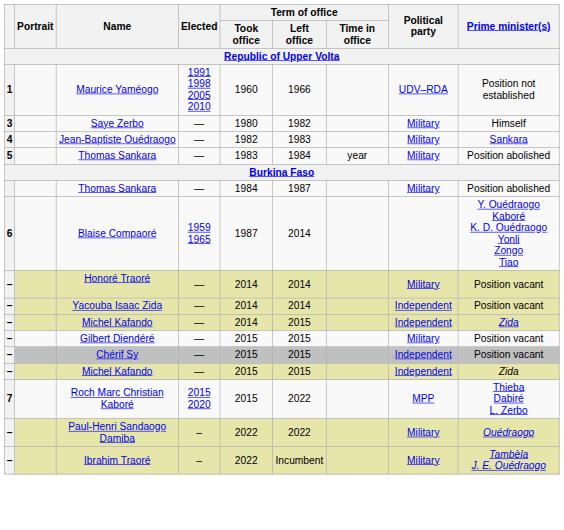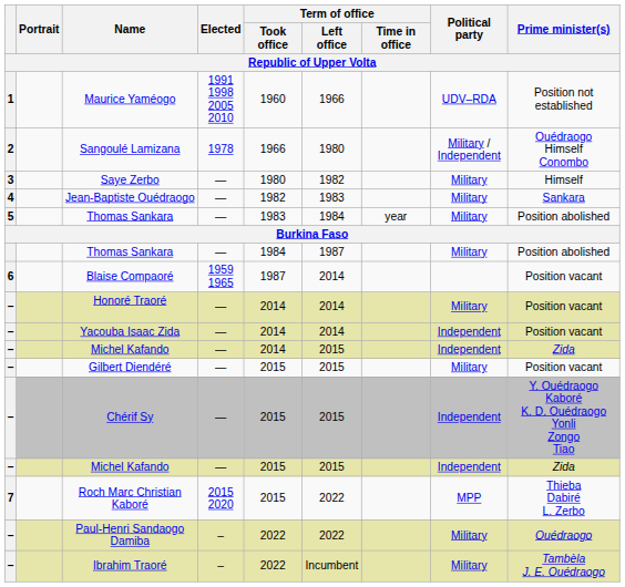+ row: 2 | Sangoulé Lamizana | 1978 | 1966 | 1980 | Military / Independent | Ouédraogo Himself Conombo
Blaise Compaoré | Prime minister(s): Y. Ouédraogo Kaboré K. D. Ouédraogo Yonli Zongo Tiao -> Position vacant
Chérif Sy | Prime minister(s): Position vacant -> Y. Ouédraogo Kaboré K. D. Ouédraogo Yonli Zongo Tiao
